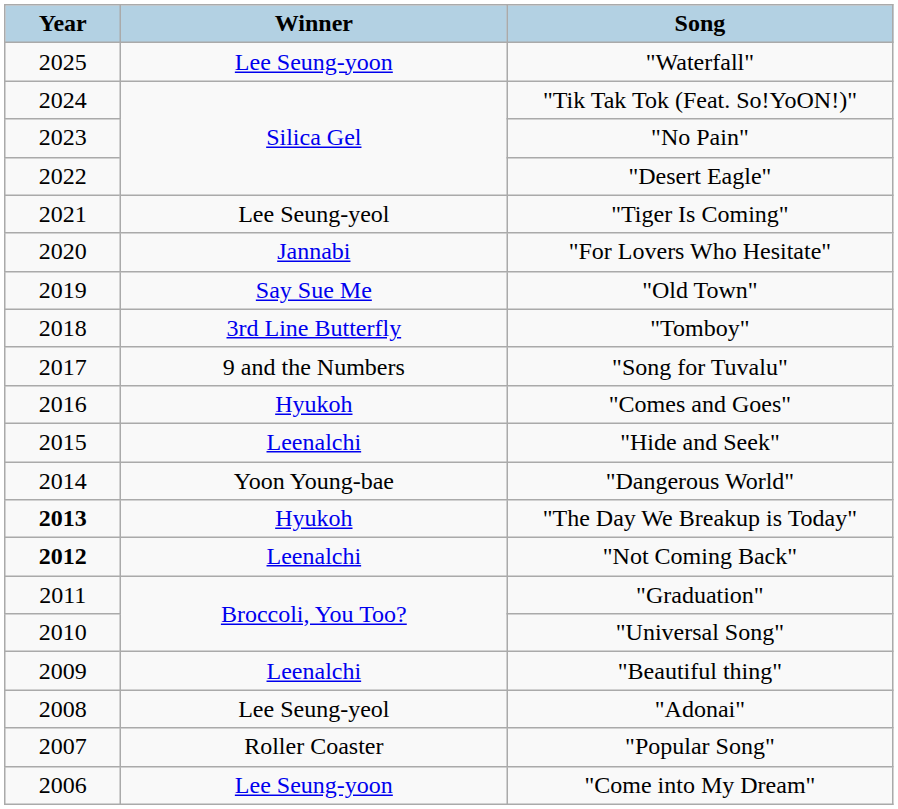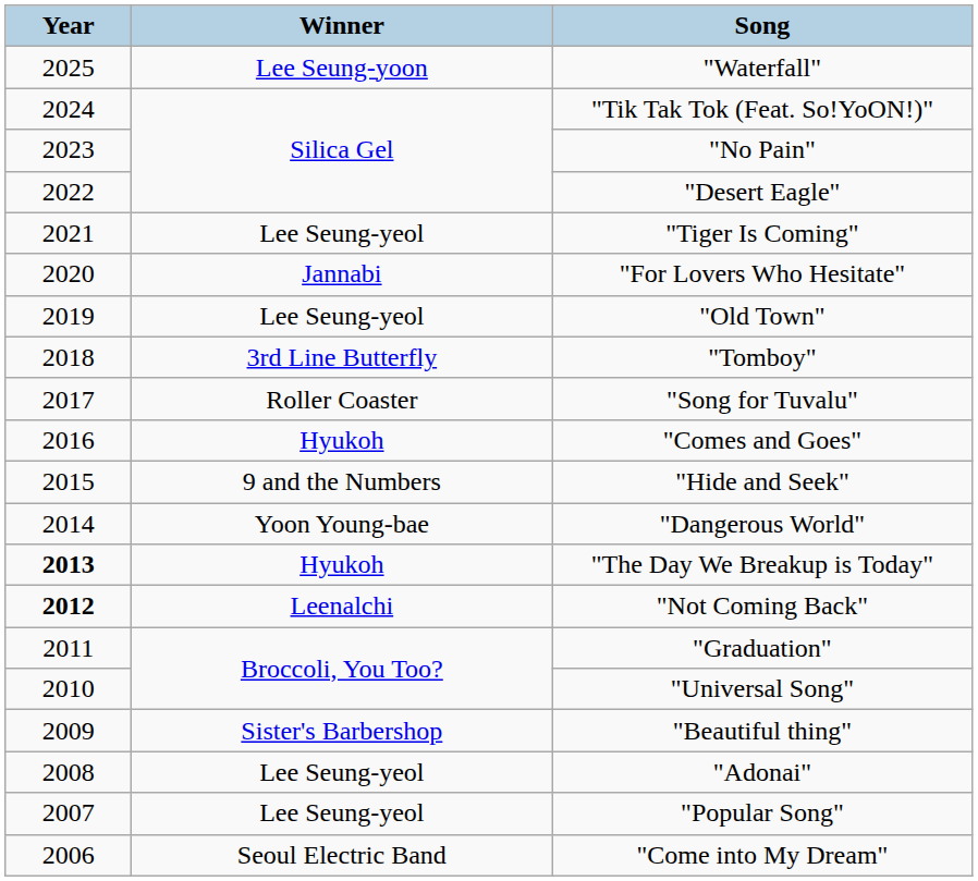"Old Town" | Winner: Say Sue Me -> Lee Seung-yeol
"Song for Tuvalu" | Winner: 9 and the Numbers -> Roller Coaster
"Hide and Seek" | Winner: Leenalchi -> 9 and the Numbers
"Beautiful thing" | Winner: Leenalchi -> Sister's Barbershop
"Popular Song" | Winner: Roller Coaster -> Lee Seung-yeol
"Come into My Dream" | Winner: Lee Seung-yoon -> Seoul Electric Band
